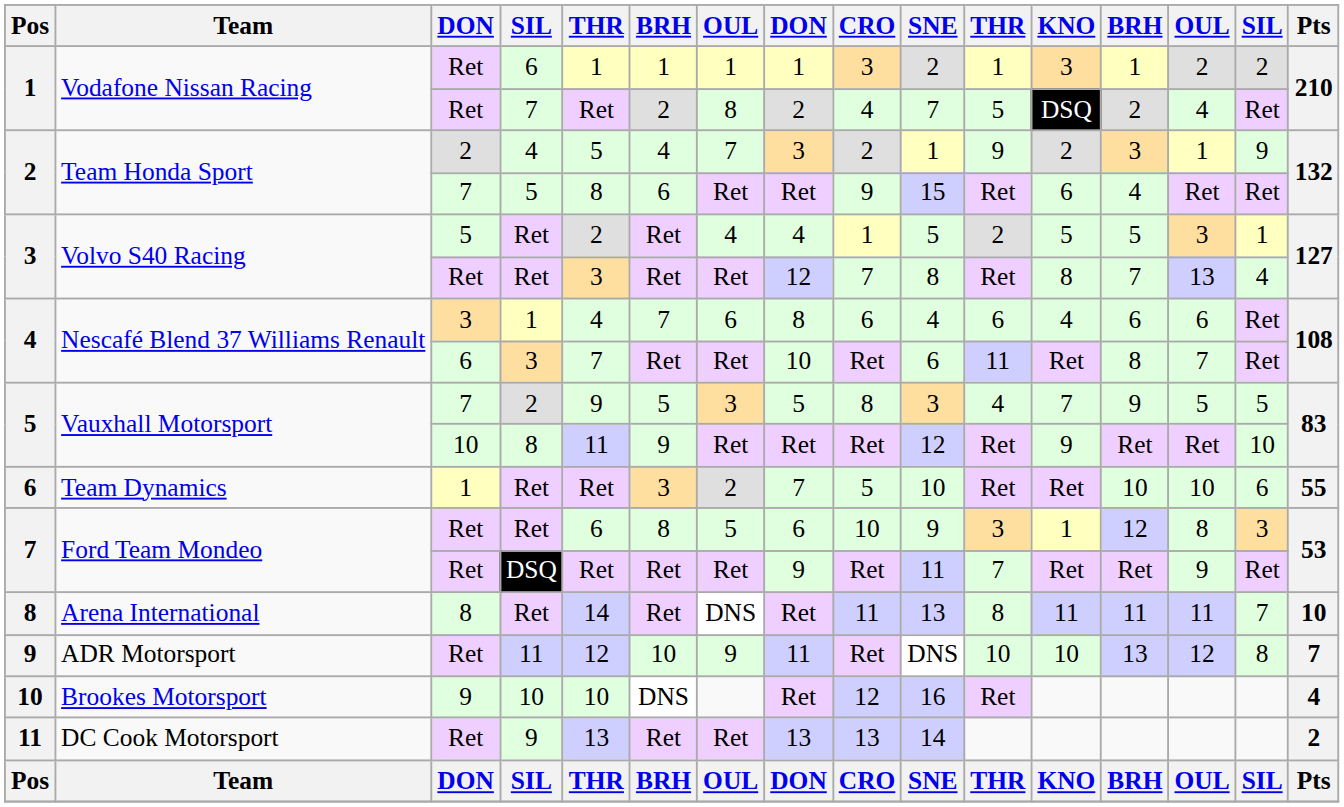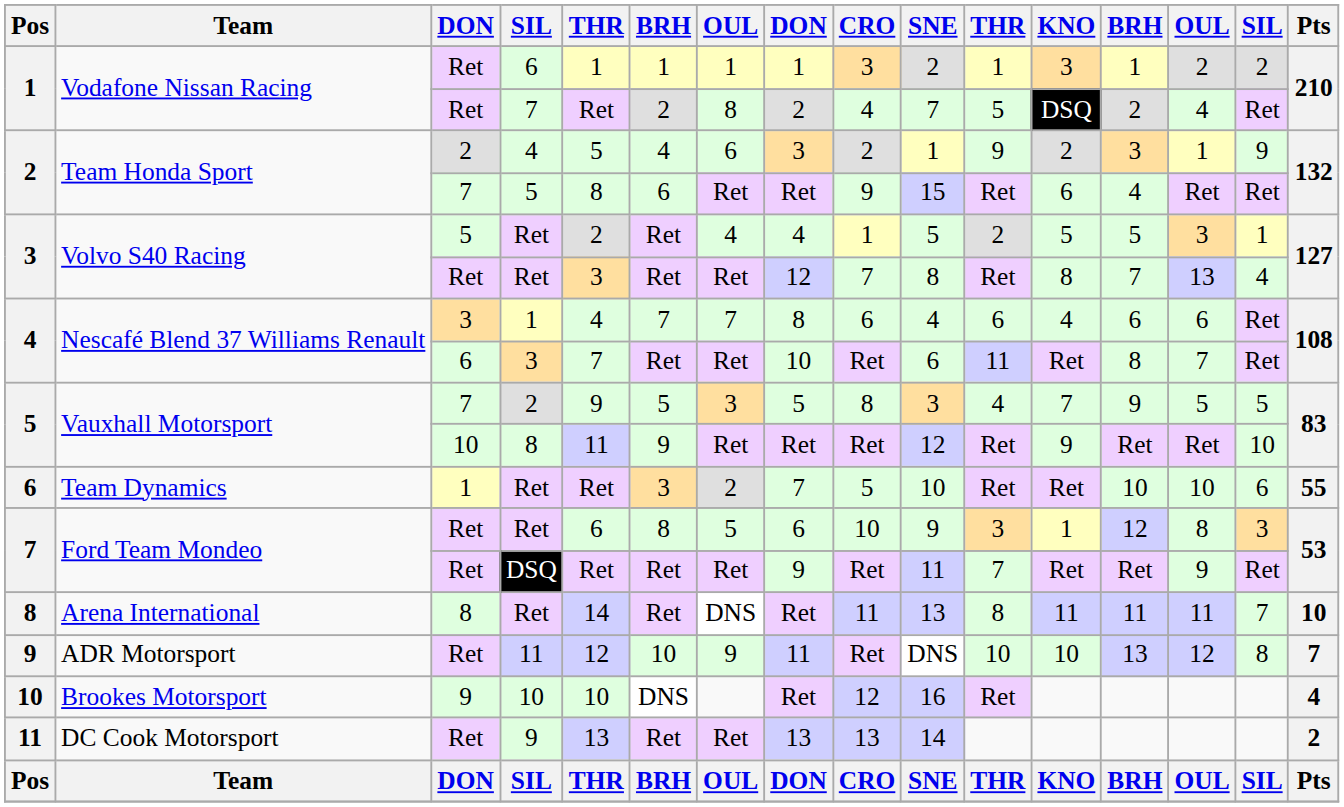row 4 | column 7: 7 -> 6
row 8 | column 7: 6 -> 7
